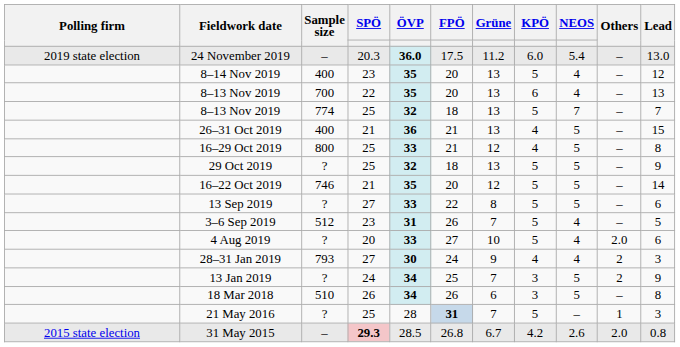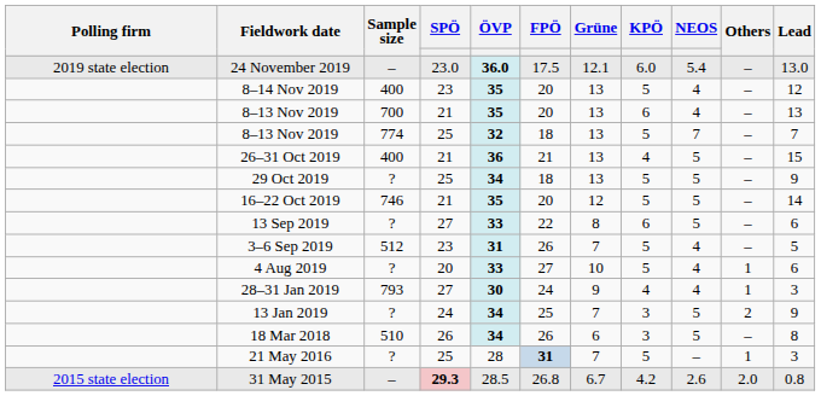24 November 2019 | SPÖ: 20.3 -> 23.0
24 November 2019 | Grüne: 11.2 -> 12.1
8–13 Nov 2019 / 700 | SPÖ: 22 -> 21
- row: 16–29 Oct 2019 | 800 | 25 | 33 | 21 | 12 | 4 | 5 | – | 8
29 Oct 2019 | ÖVP: 32 -> 34
13 Sep 2019 | KPÖ: 5 -> 6
4 Aug 2019 | Others: 2.0 -> 1
28–31 Jan 2019 | Others: 2 -> 1
